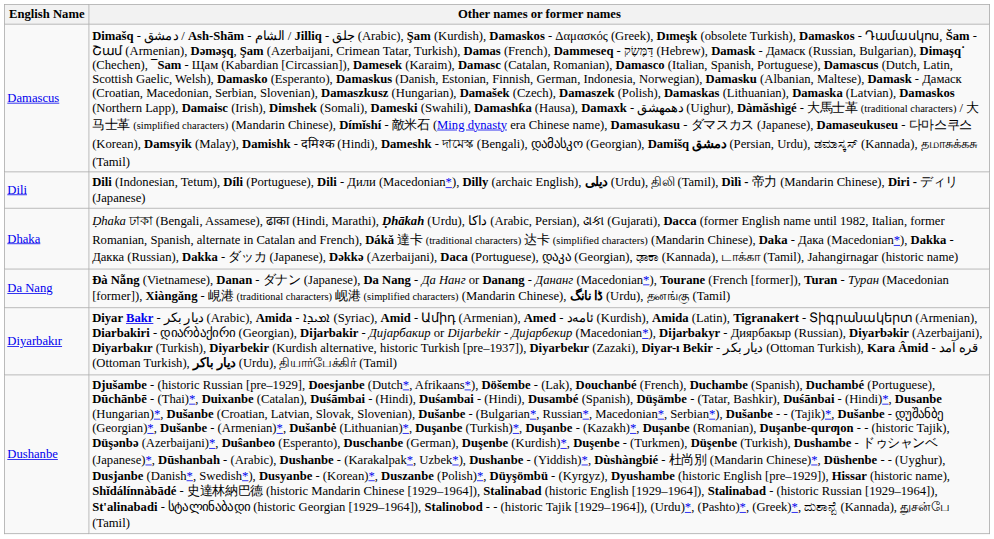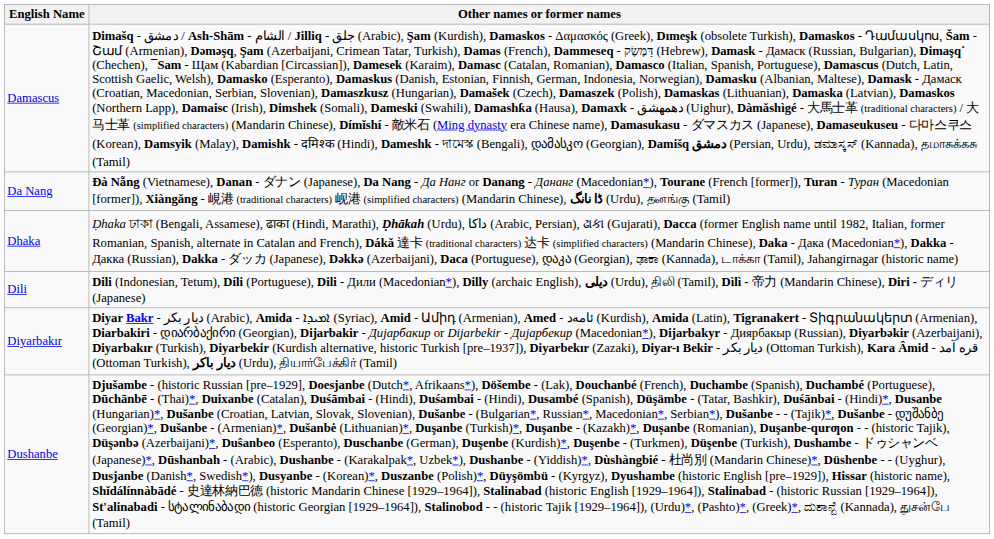rows swapped: Da Nang <-> Dili
